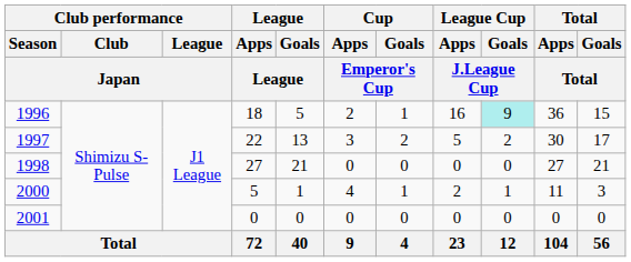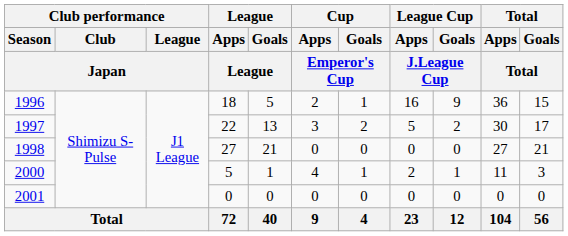1996 | League Cup / Goals / J.League Cup: paleturquoise background -> no background
